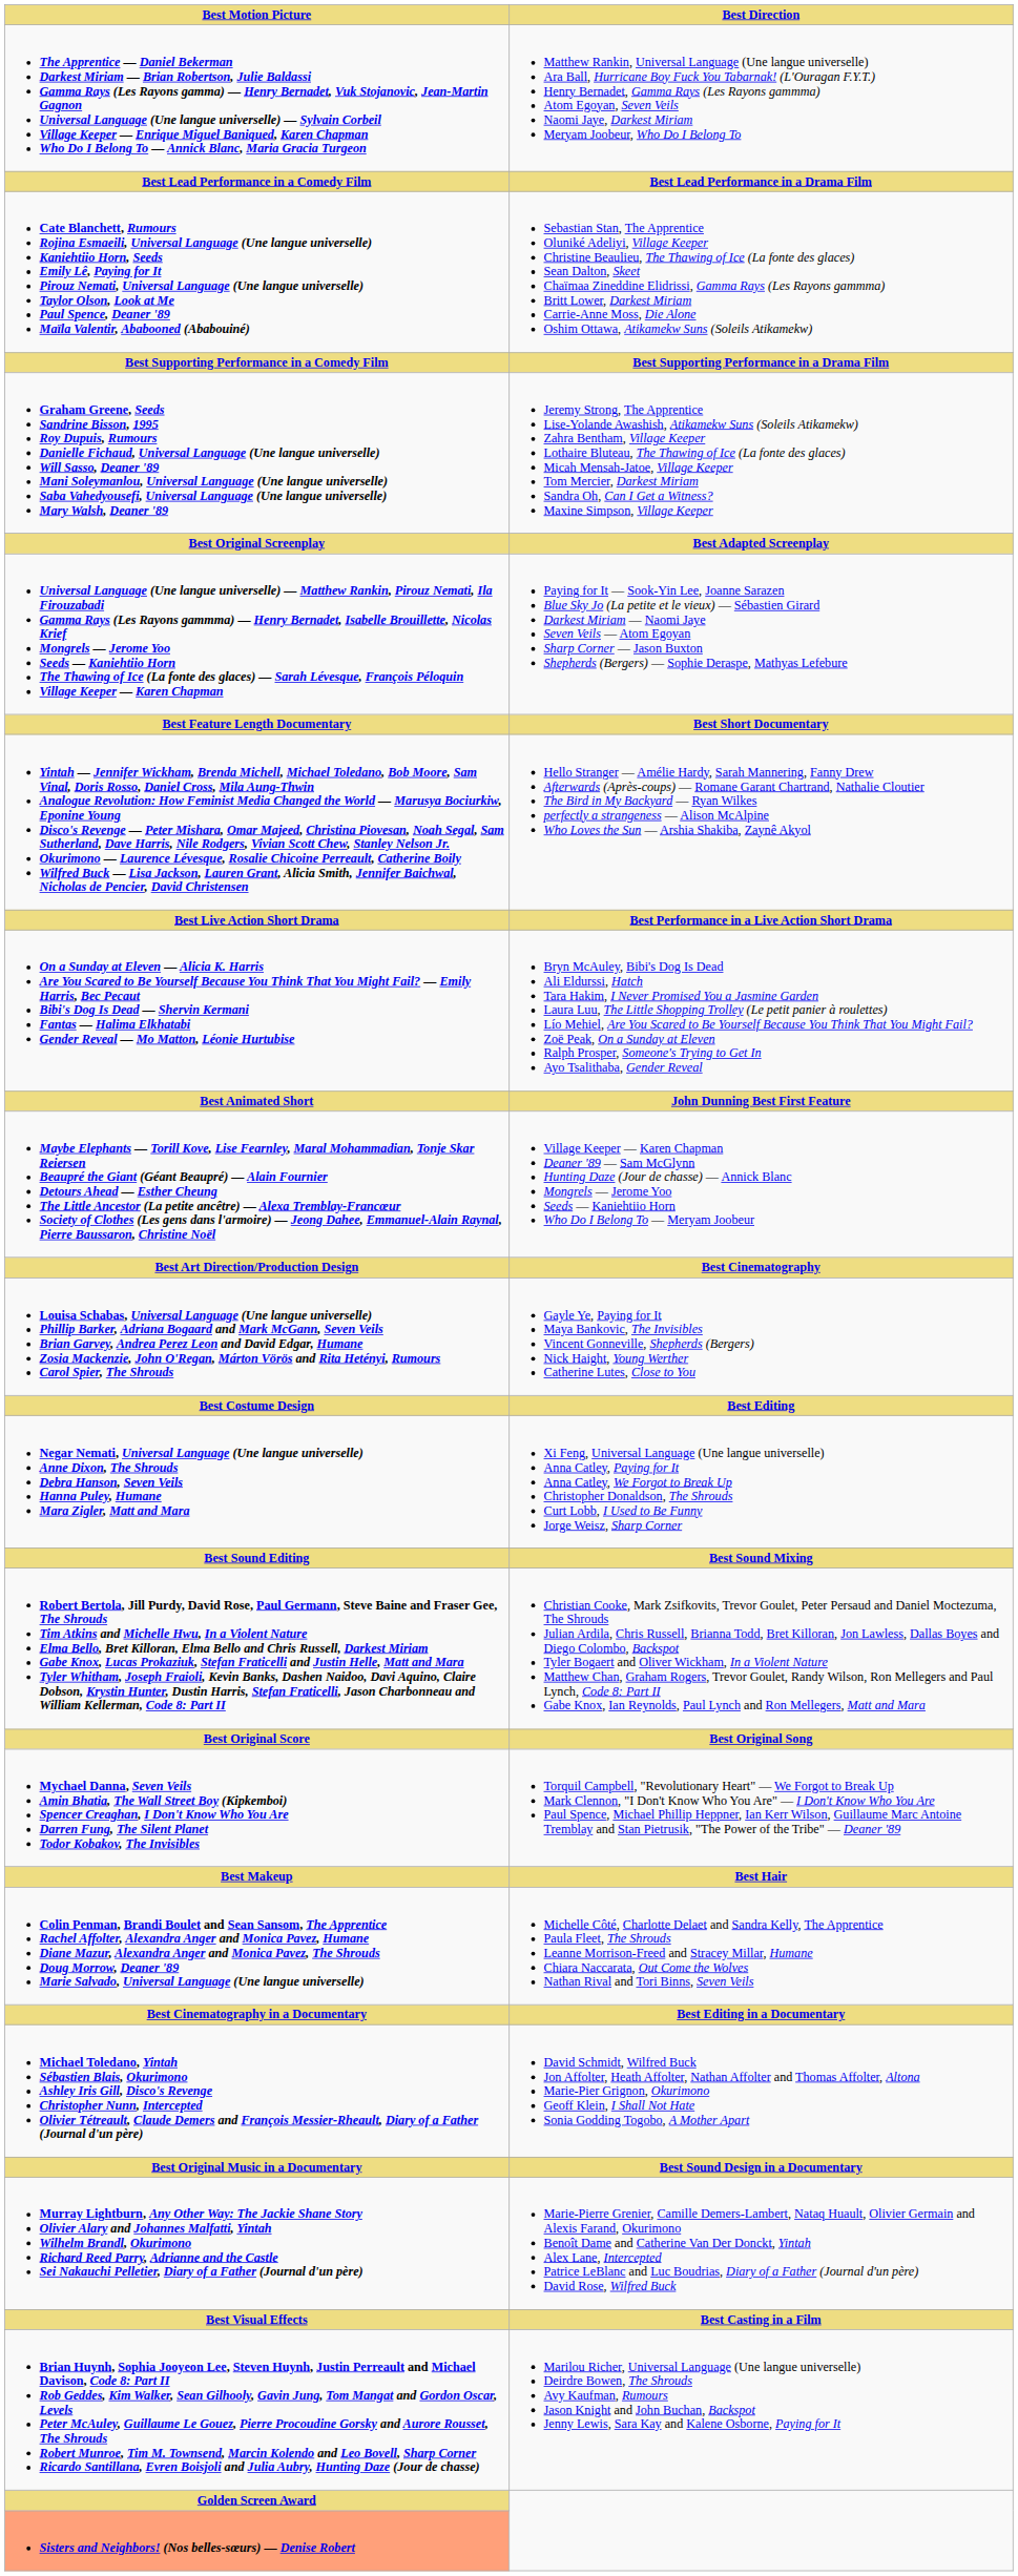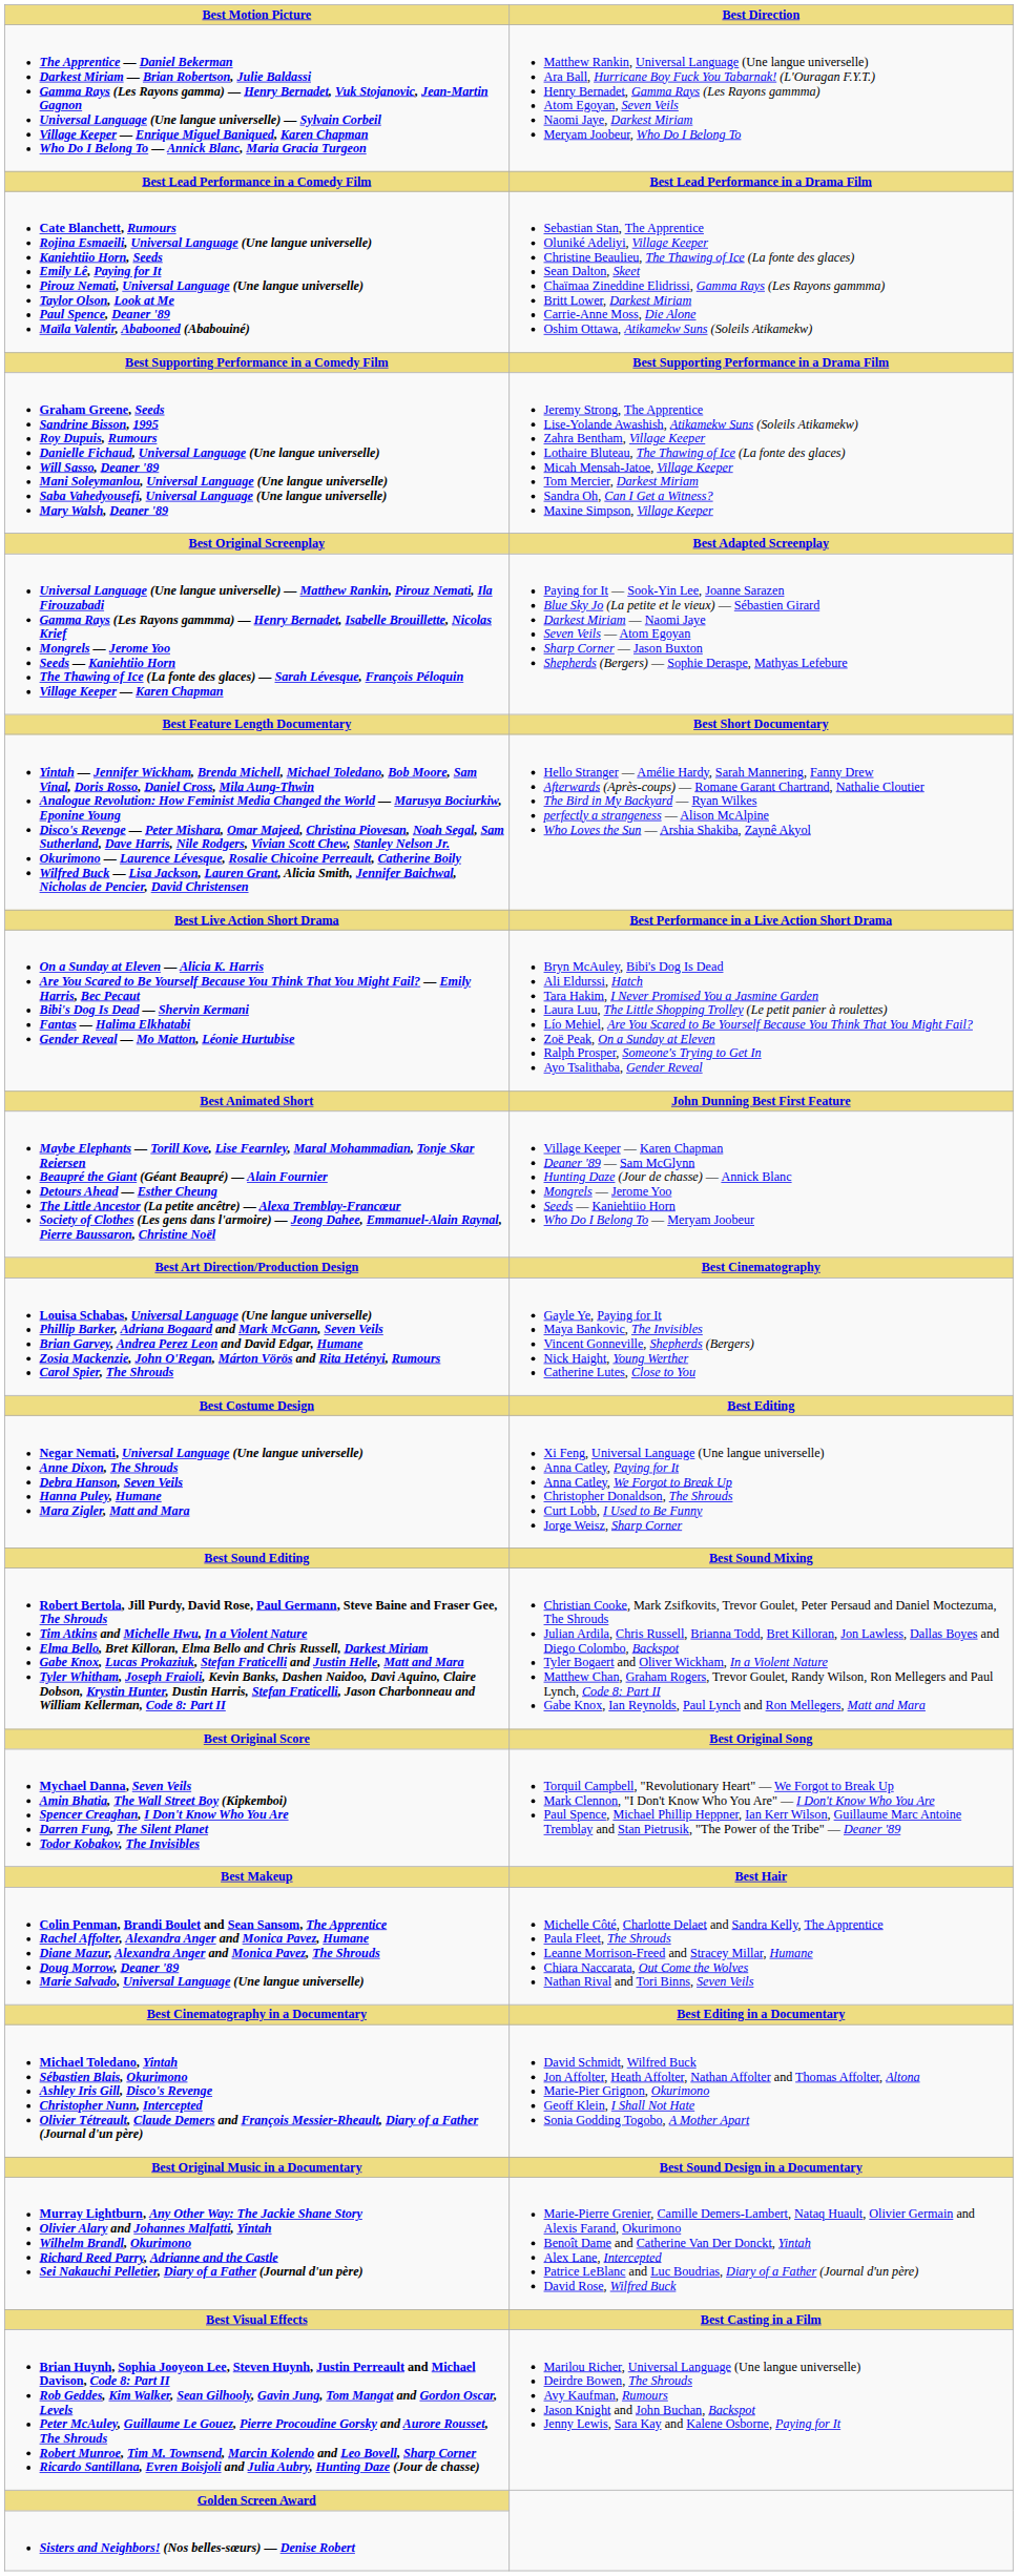Sisters and Neighbors! (Nos belles-sœurs) — Denise Robert | Best Motion Picture: lightsalmon background -> no background
